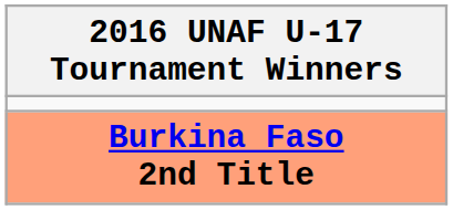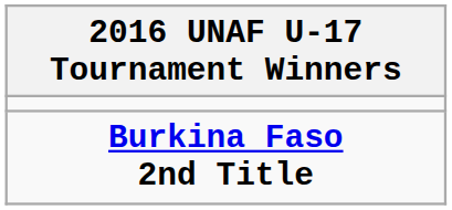row 3 | column 1: lightsalmon background -> no background
